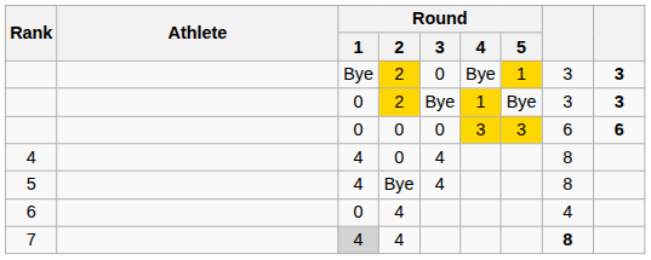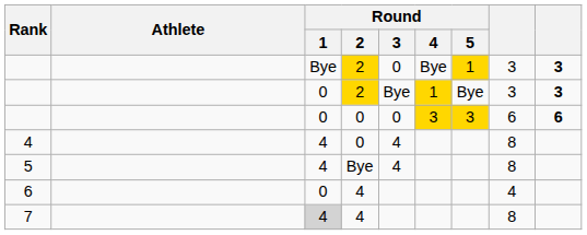7 | column 8: bold -> normal
